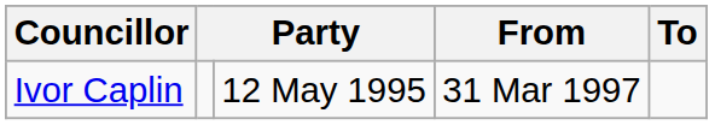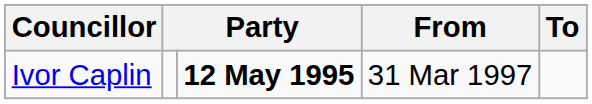Ivor Caplin | column 3: normal -> bold
